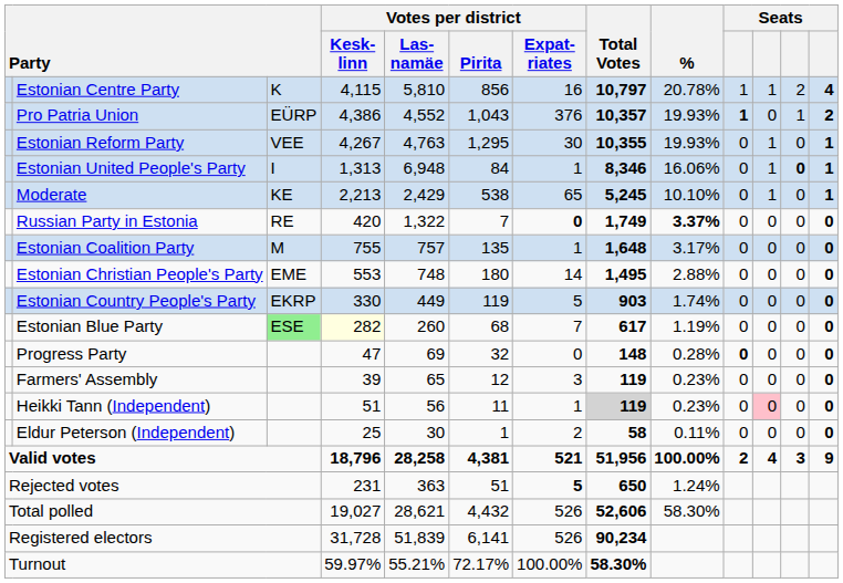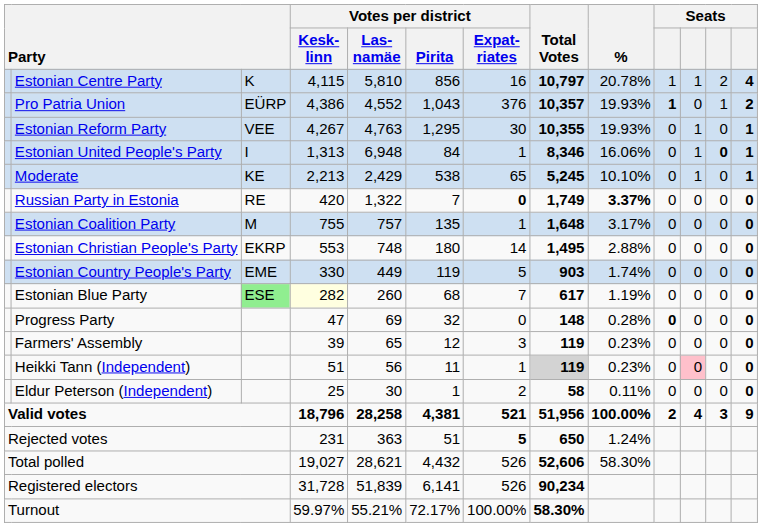Estonian Christian People's Party | column 3: EME -> EKRP
Estonian Country People's Party | column 3: EKRP -> EME
